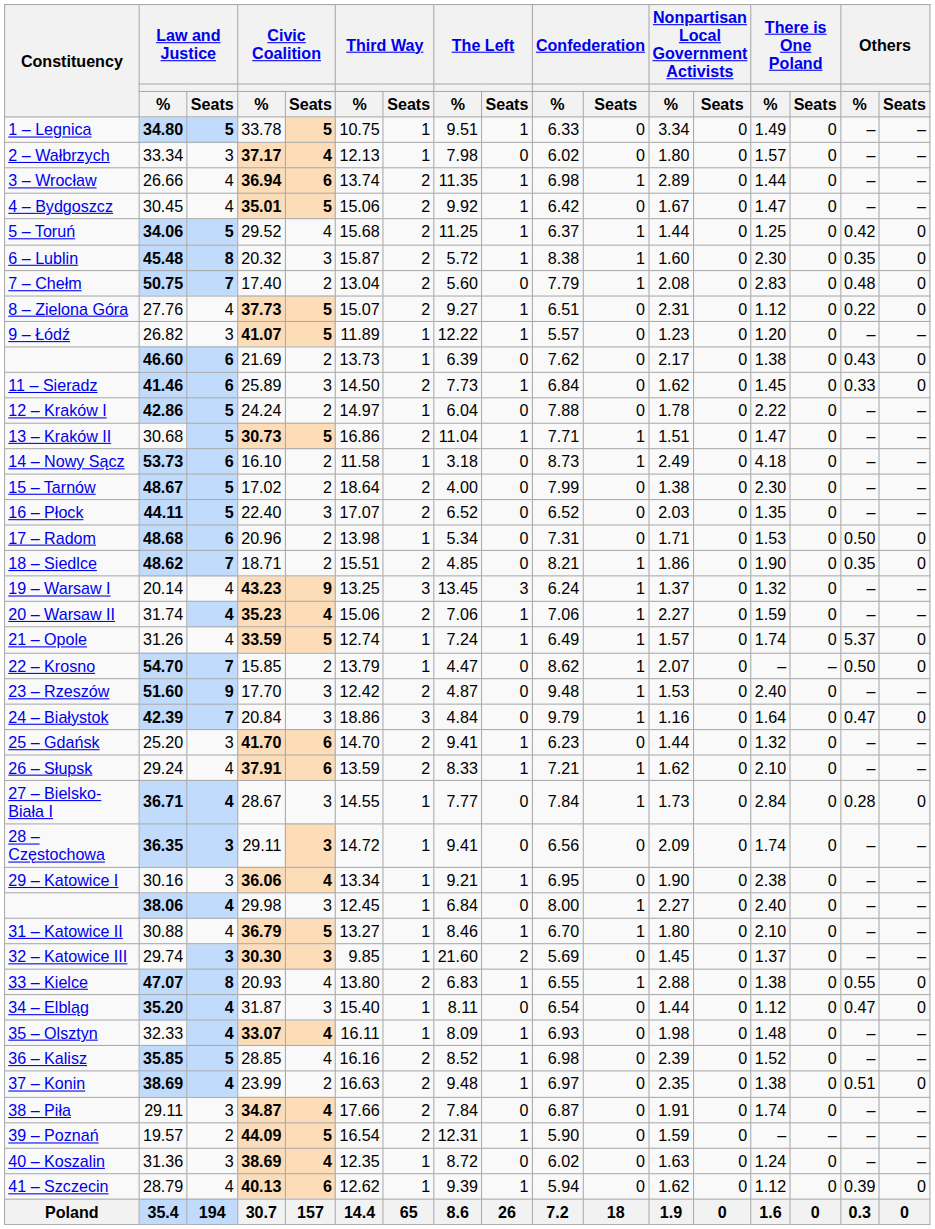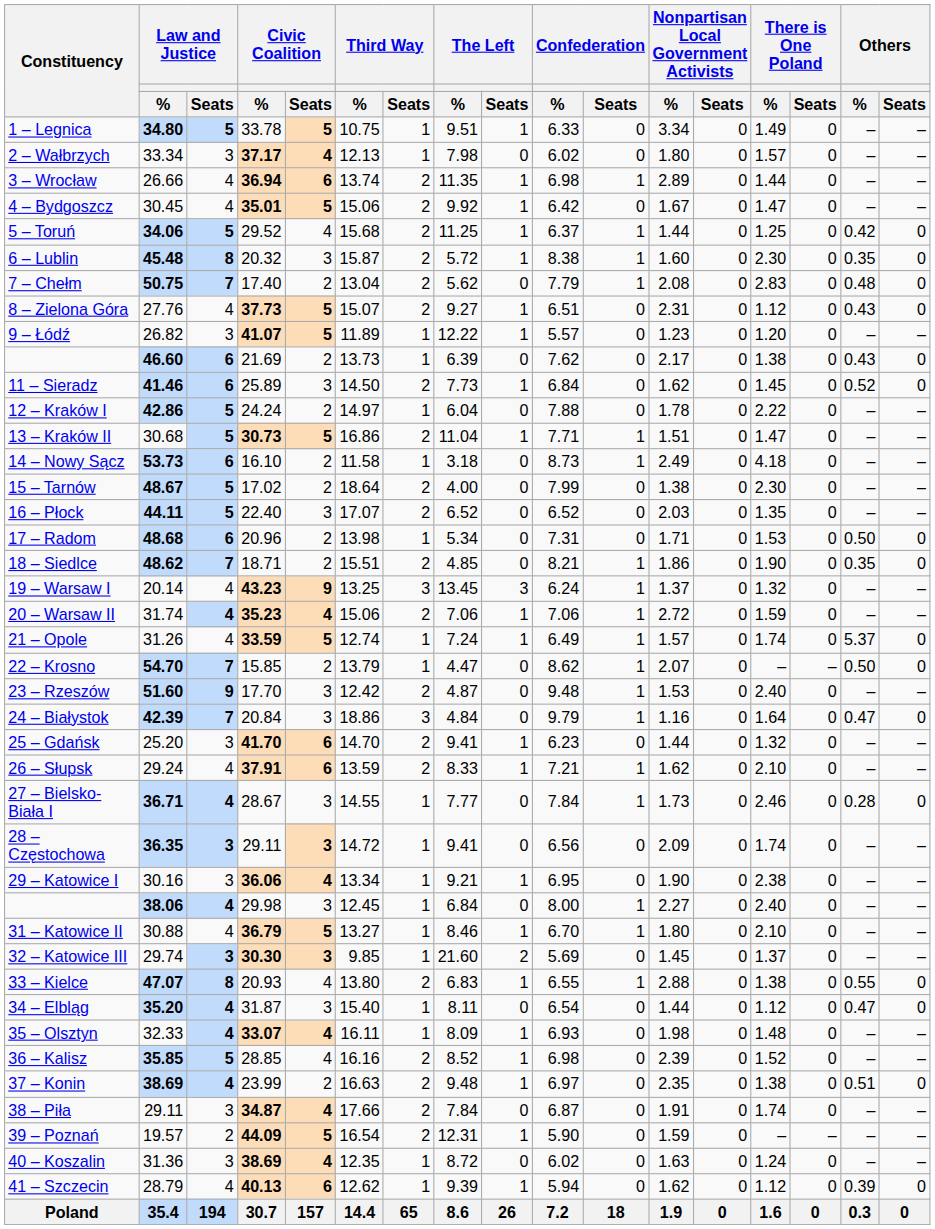7 – Chełm | The Left / %: 5.60 -> 5.62
8 – Zielona Góra | Others / %: 0.22 -> 0.43
11 – Sieradz | Others / %: 0.33 -> 0.52
20 – Warsaw II | Nonpartisan Local Government Activists / %: 2.27 -> 2.72
27 – Bielsko-Biała I | There is One Poland / %: 2.84 -> 2.46
